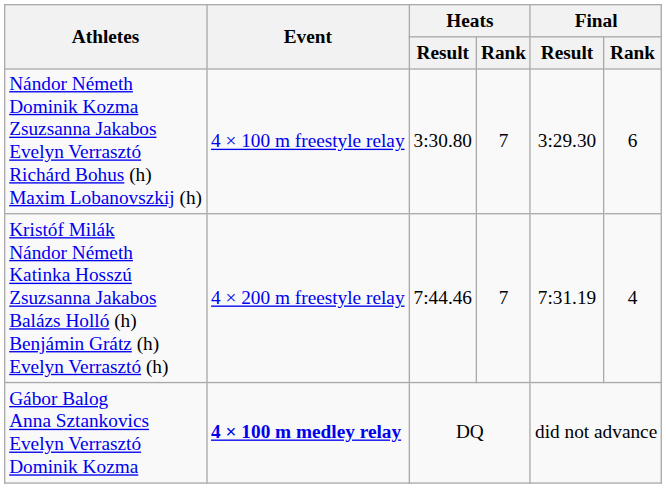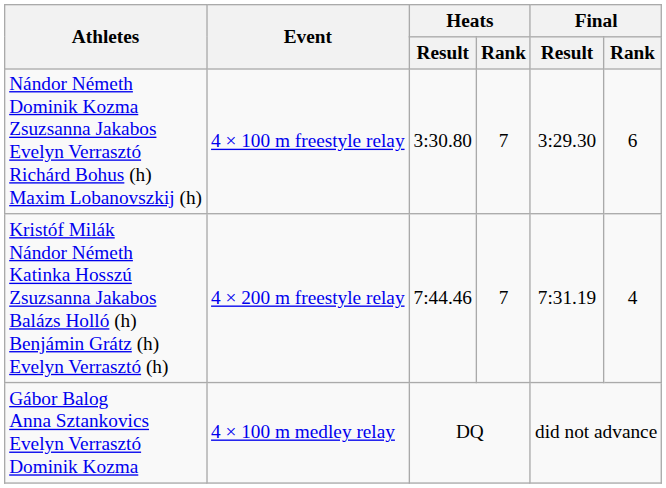Gábor Balog Anna Sztankovics Evelyn Verrasztó Dominik Kozma | Event: bold -> normal
